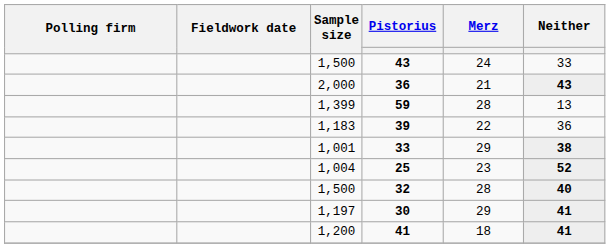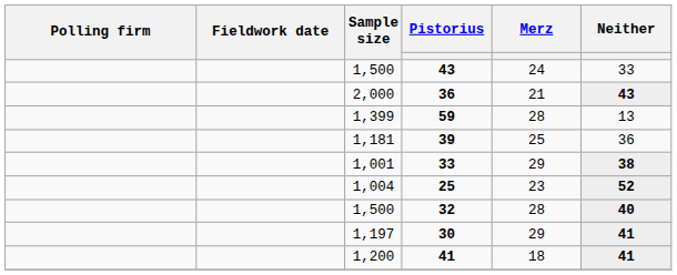39 | Sample size: 1,183 -> 1,181
39 | Merz: 22 -> 25
